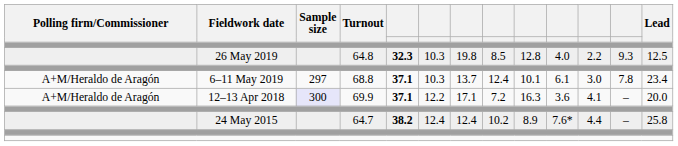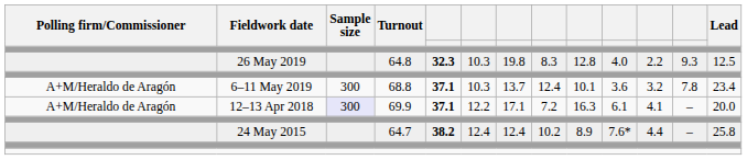26 May 2019 | column 8: 8.5 -> 8.3
6–11 May 2019 | Sample size: 297 -> 300
6–11 May 2019 | column 10: 6.1 -> 3.6
6–11 May 2019 | column 11: 3.0 -> 3.2
12–13 Apr 2018 | column 10: 3.6 -> 6.1
